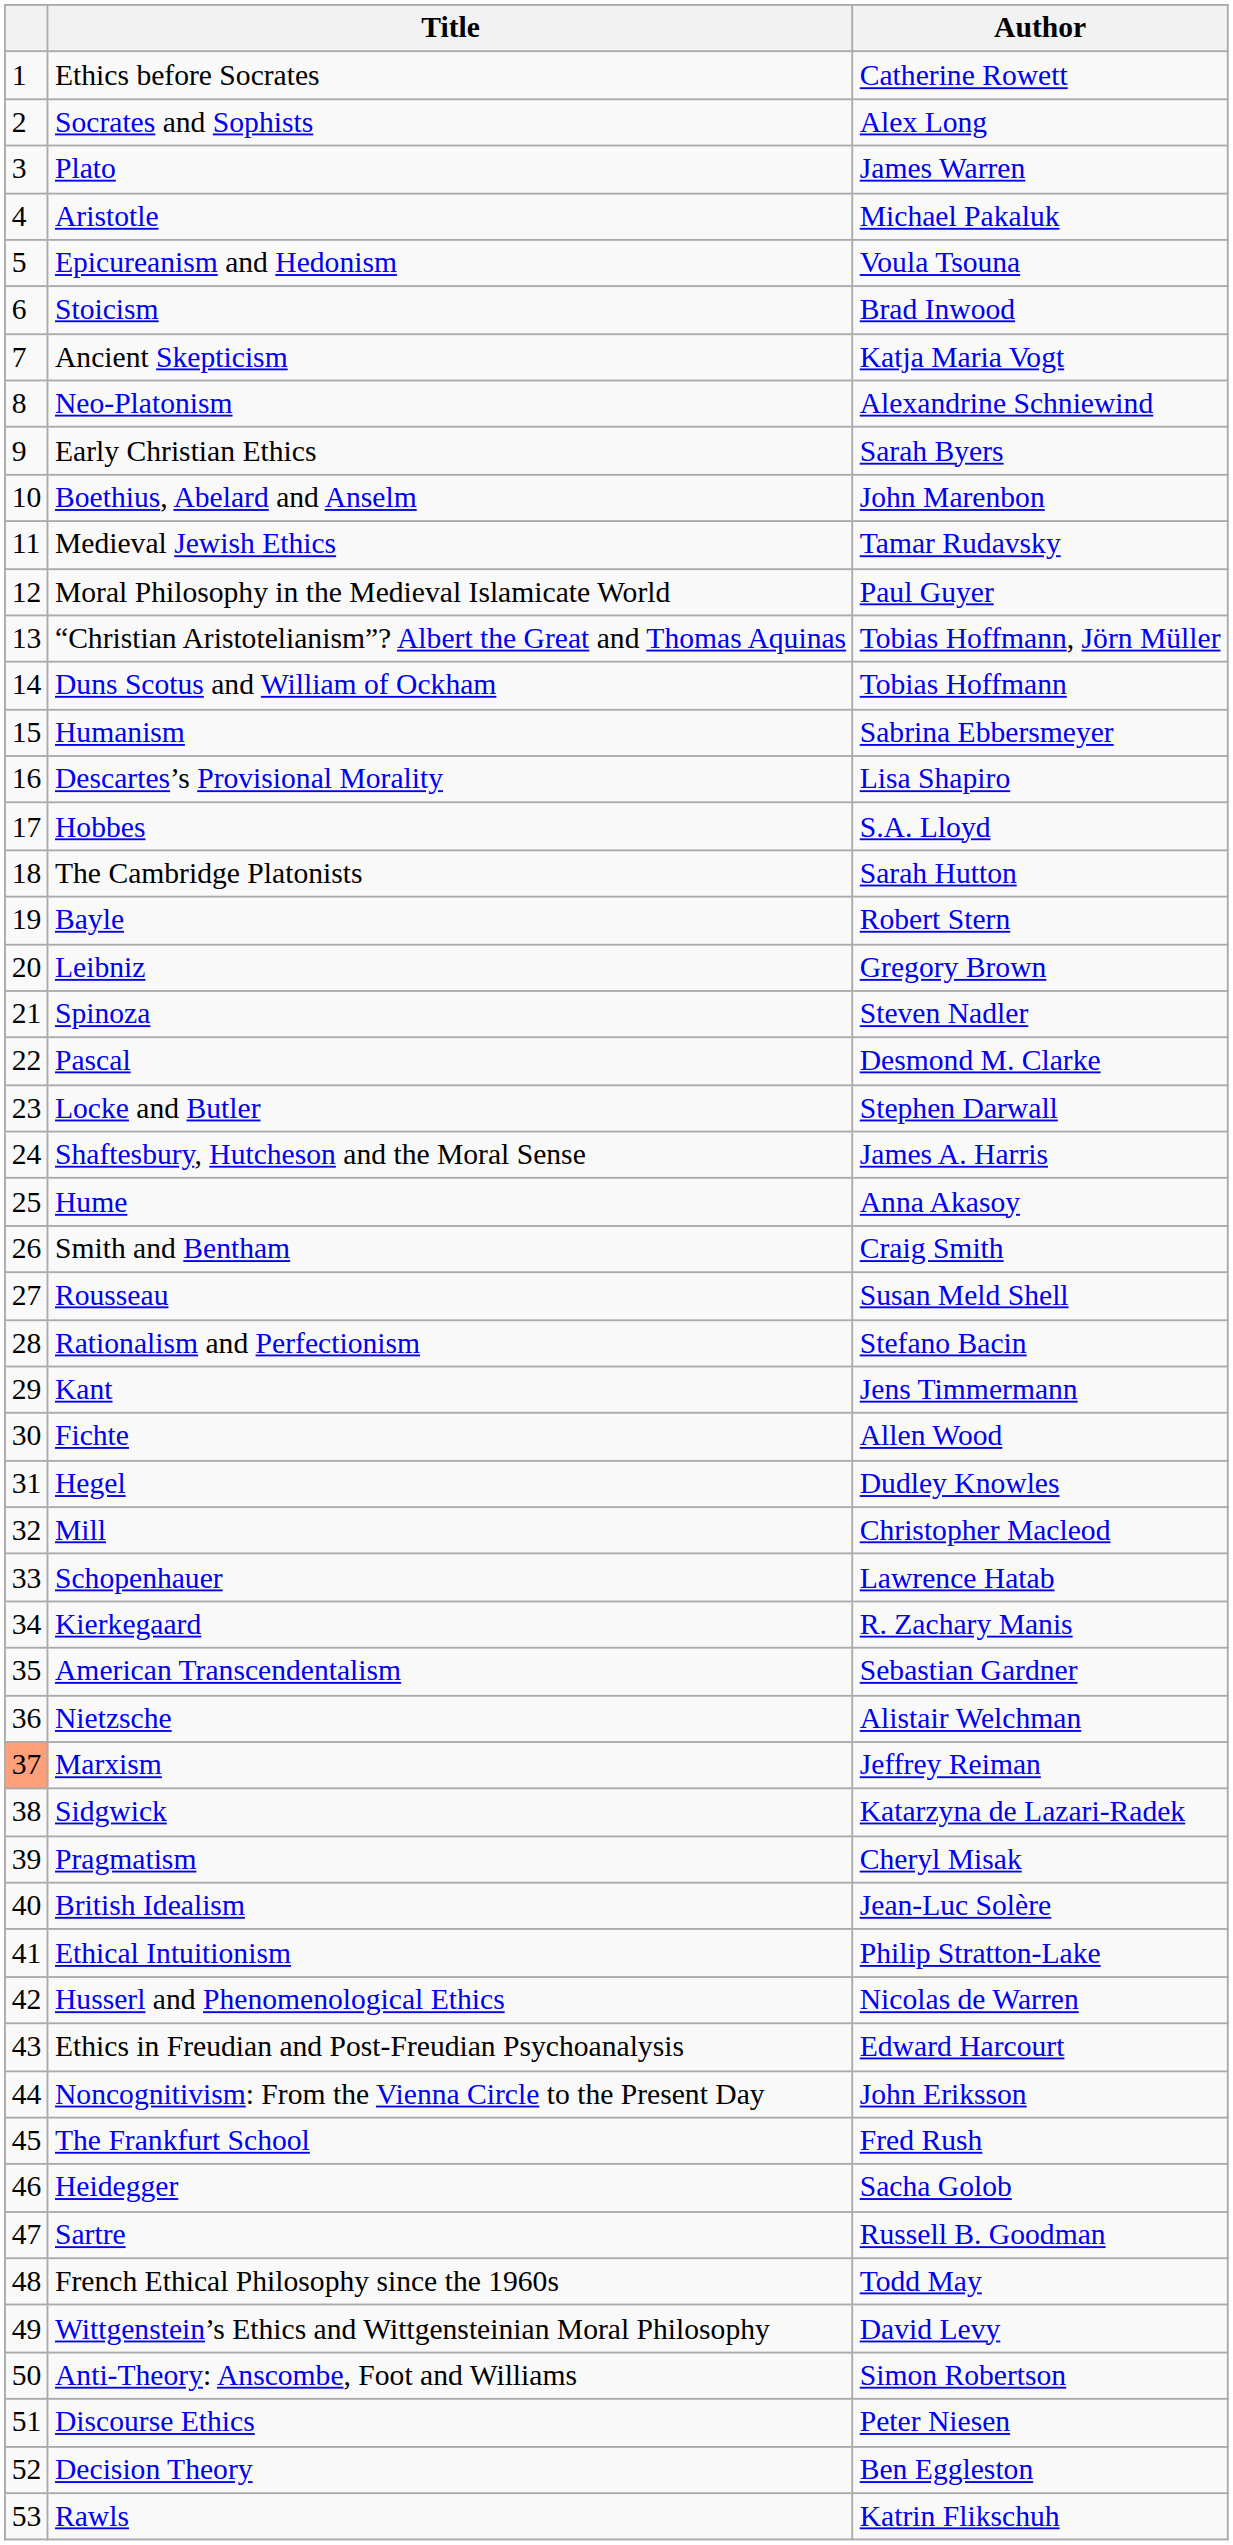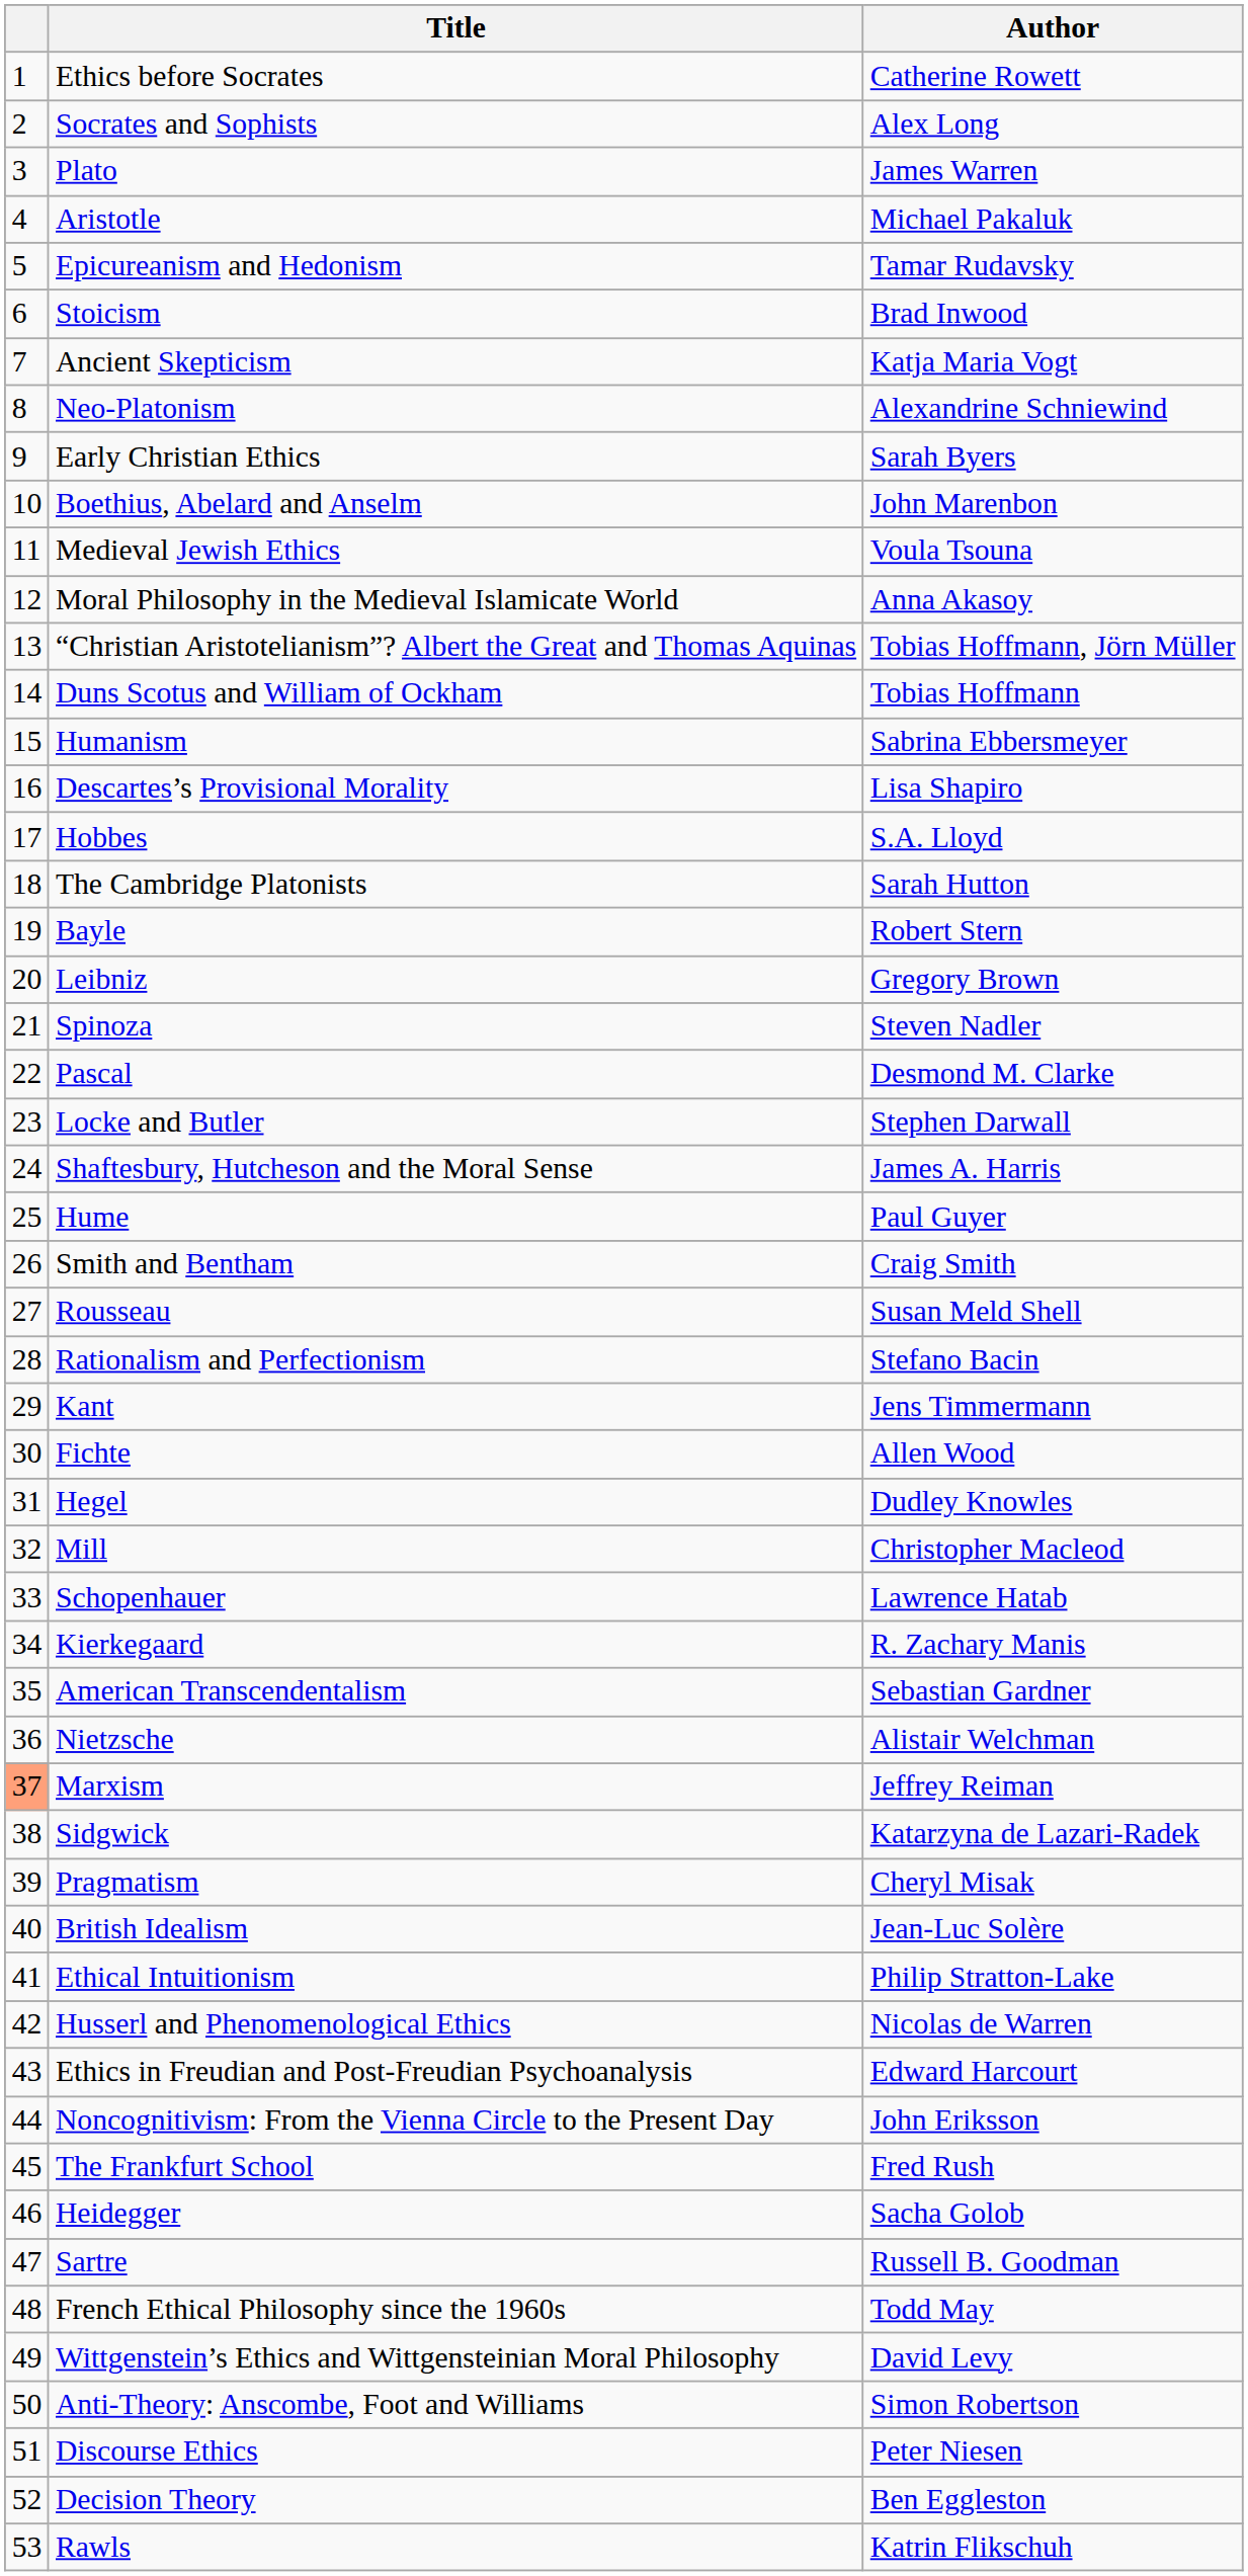Epicureanism and Hedonism | Author: Voula Tsouna -> Tamar Rudavsky
Medieval Jewish Ethics | Author: Tamar Rudavsky -> Voula Tsouna
Moral Philosophy in the Medieval Islamicate World | Author: Paul Guyer -> Anna Akasoy
Hume | Author: Anna Akasoy -> Paul Guyer
